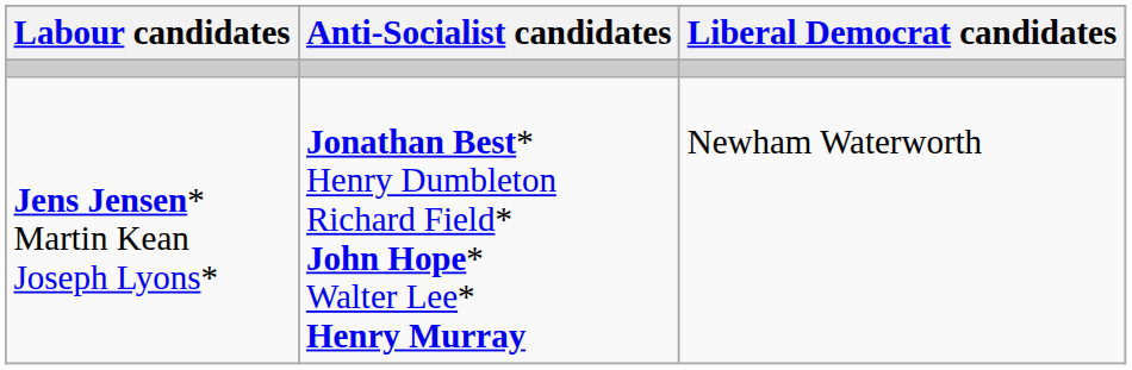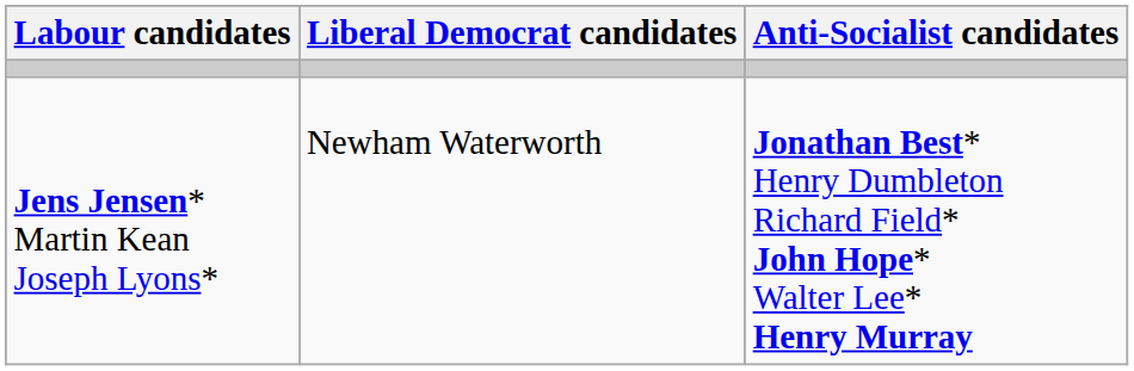columns swapped: Anti-Socialist candidates <-> Liberal Democrat candidates
